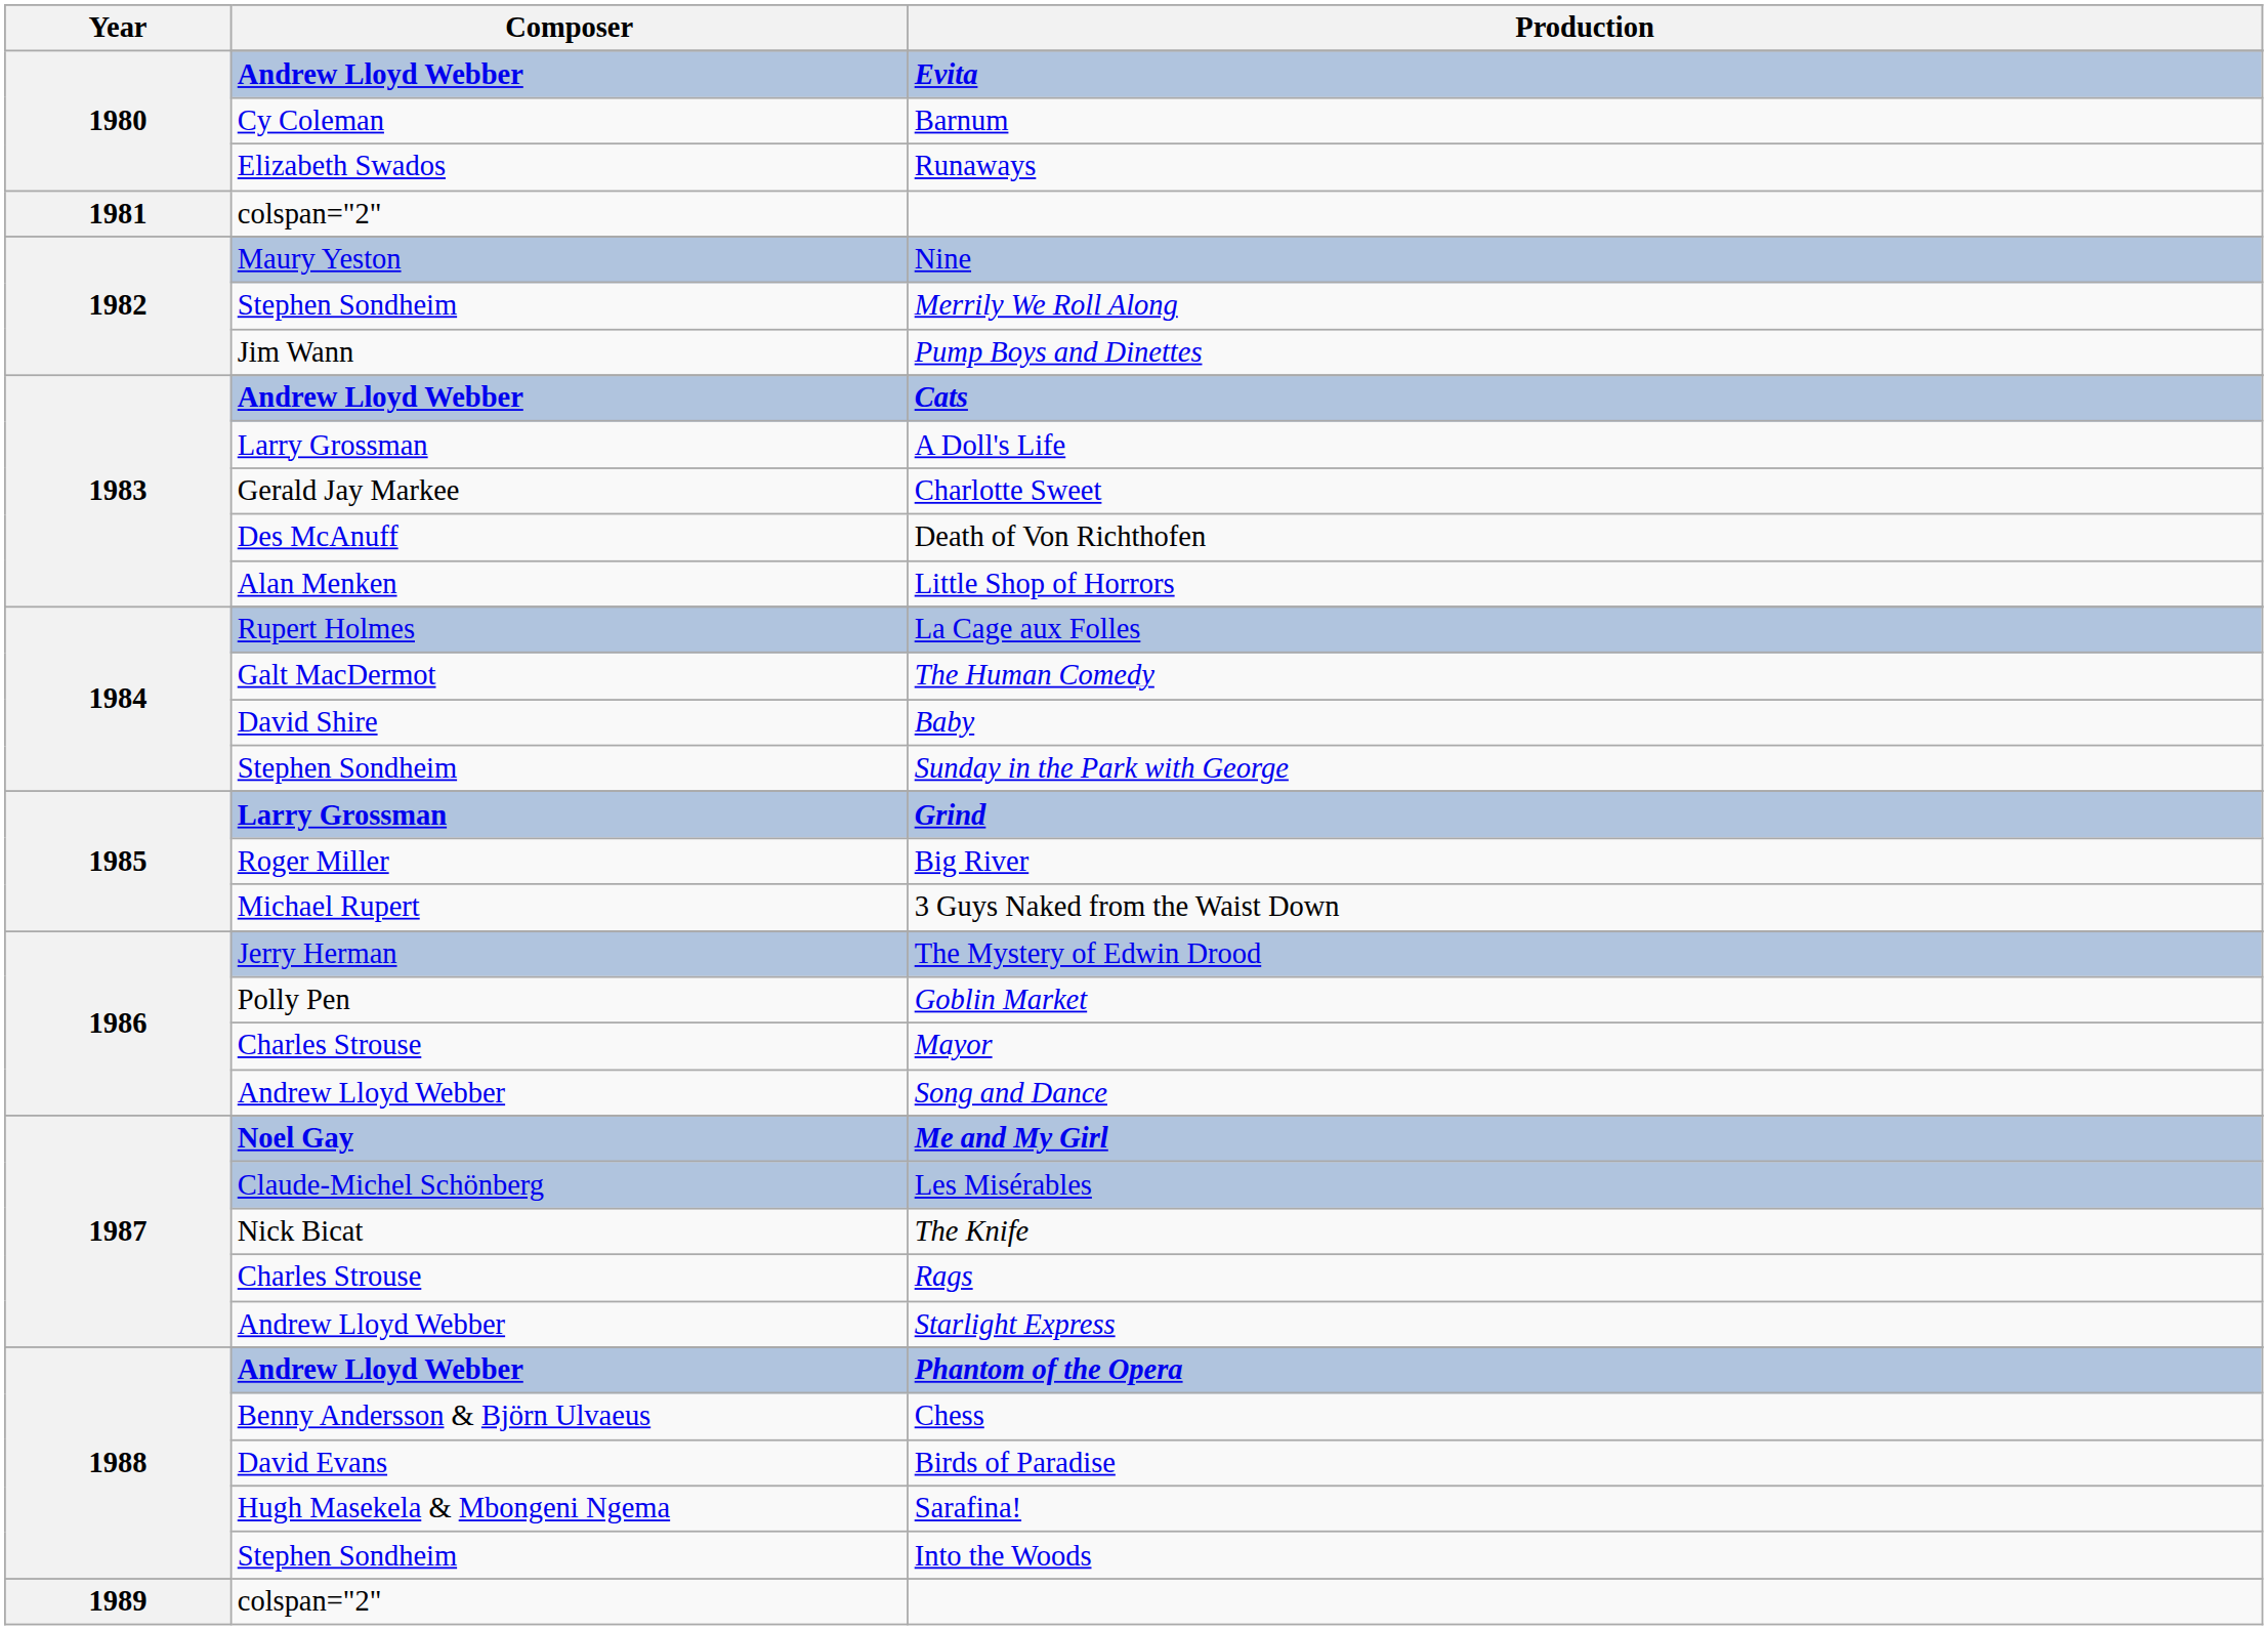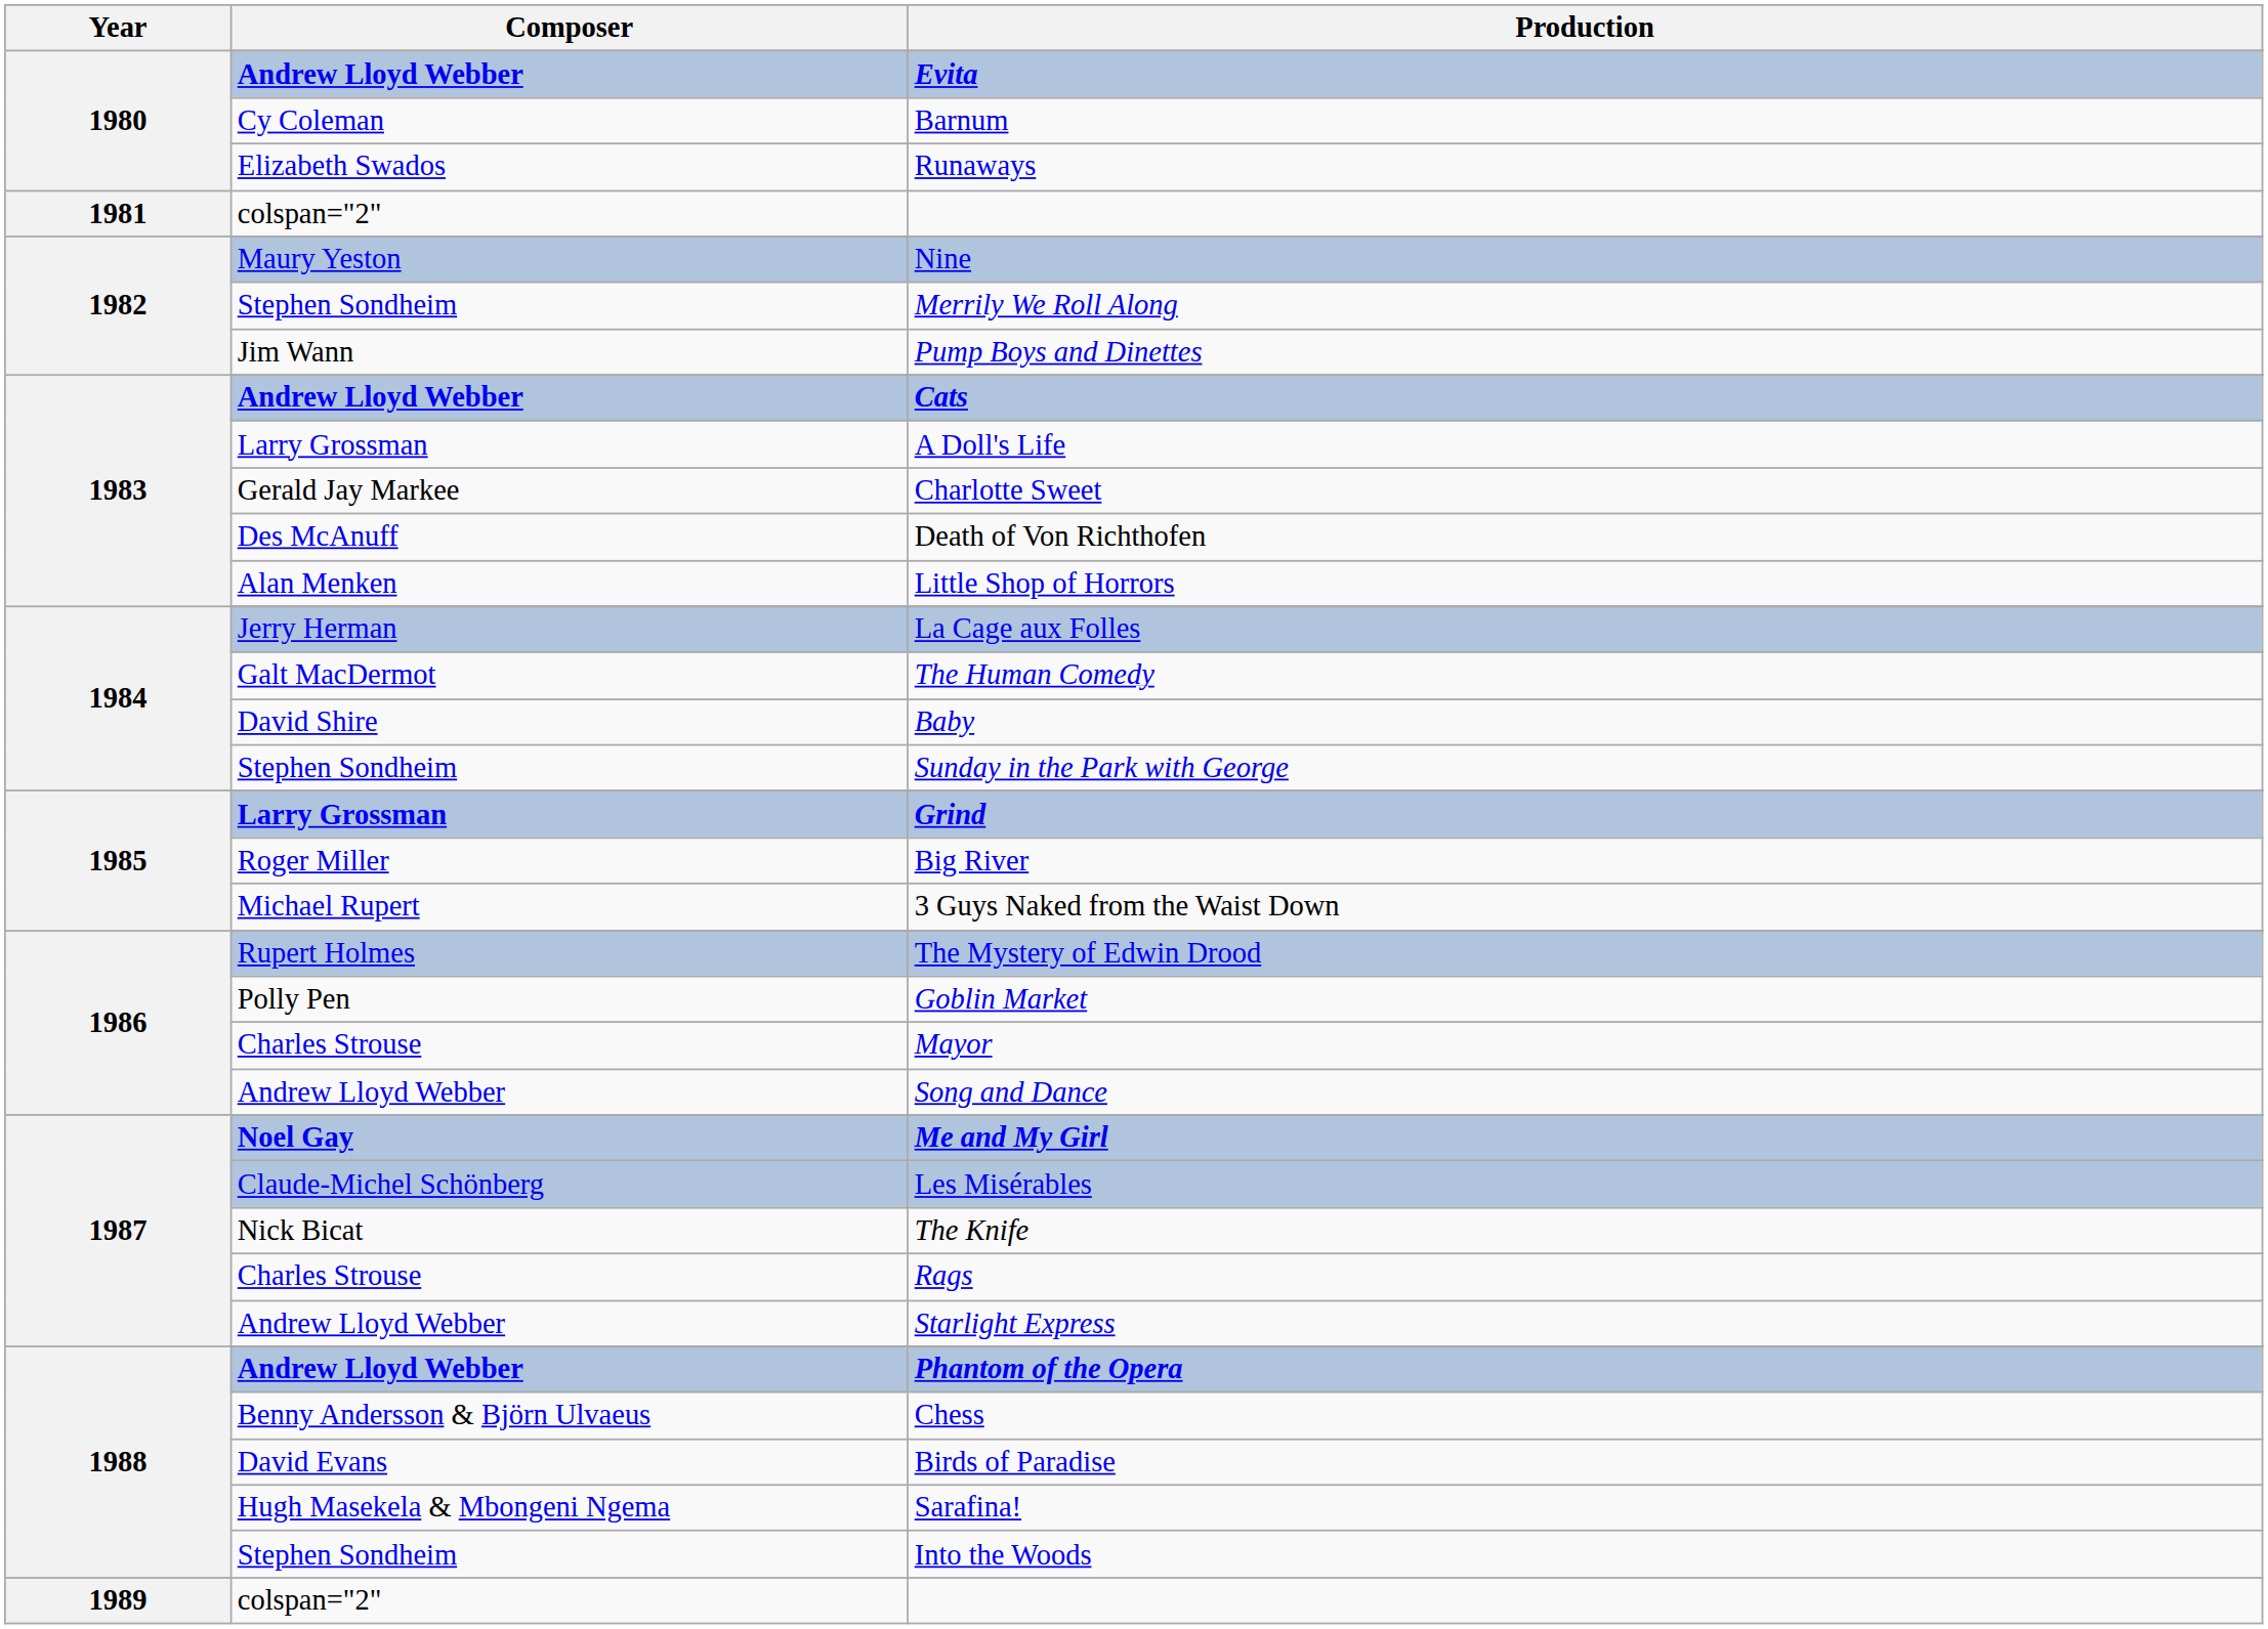La Cage aux Folles | Composer: Rupert Holmes -> Jerry Herman
The Mystery of Edwin Drood | Composer: Jerry Herman -> Rupert Holmes
